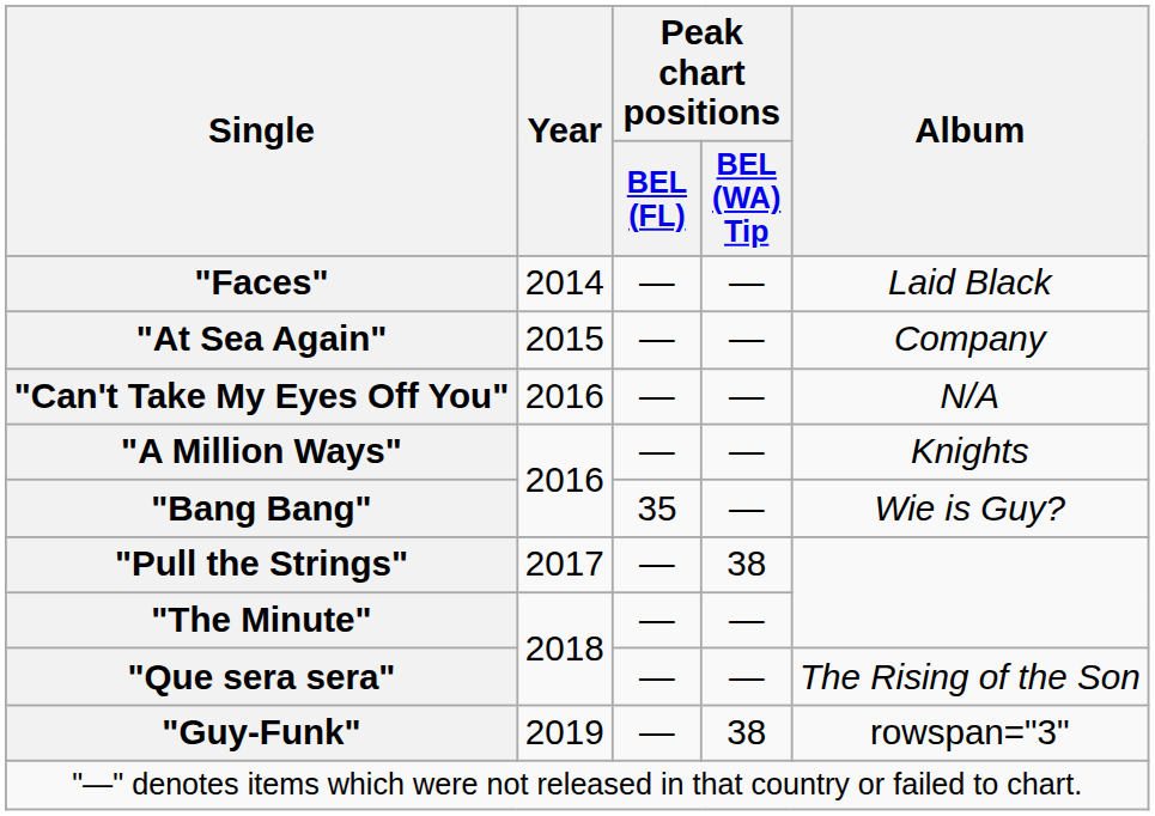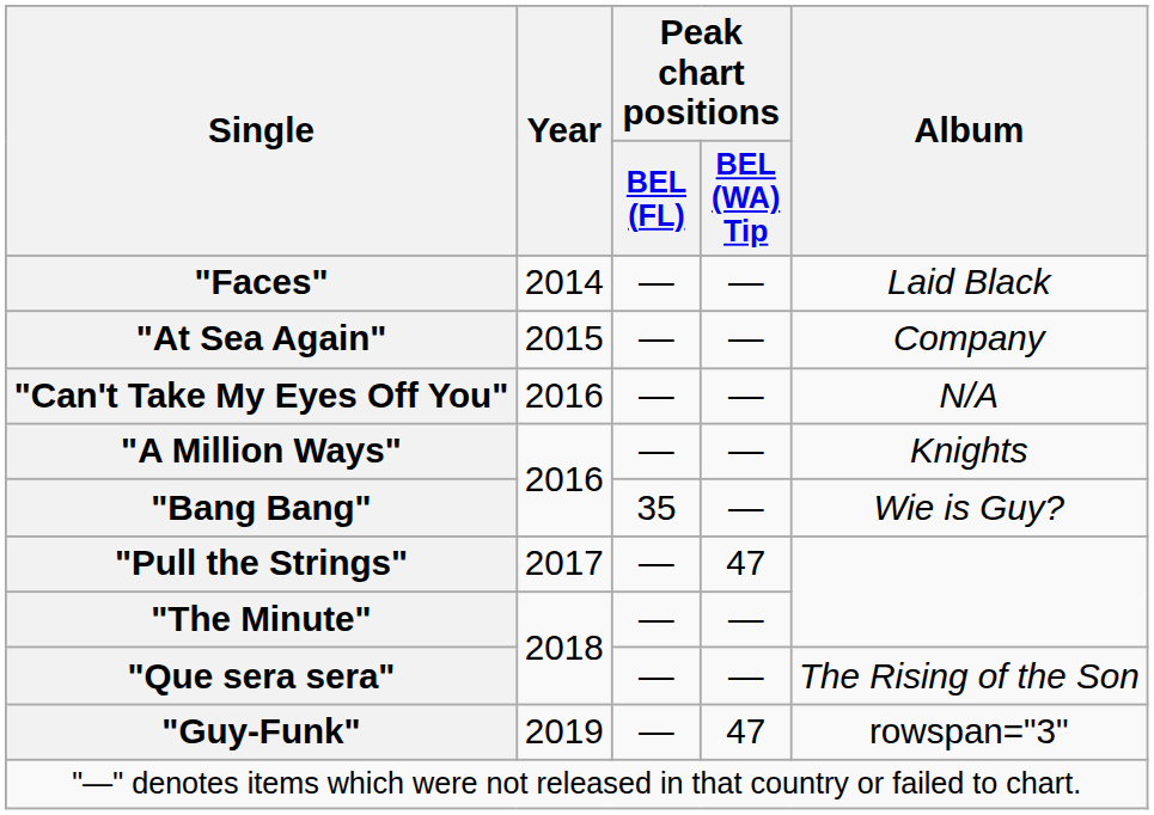"Pull the Strings" | Peak chart positions / BEL (WA) Tip: 38 -> 47
"Guy-Funk" | Peak chart positions / BEL (WA) Tip: 38 -> 47
